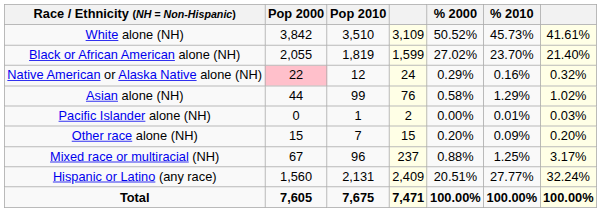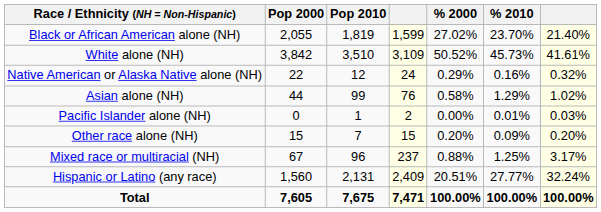rows swapped: White alone (NH) <-> Black or African American alone (NH)
Native American or Alaska Native alone (NH) | Pop 2000: pink background -> no background
